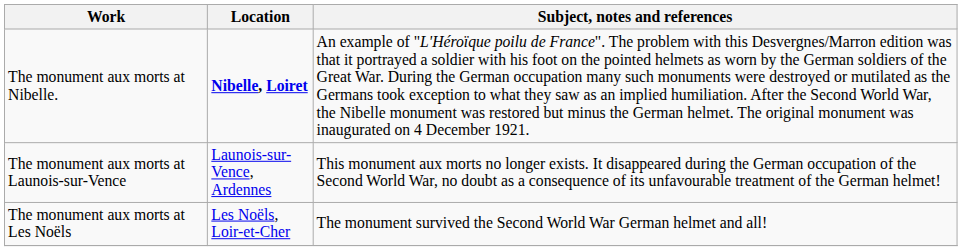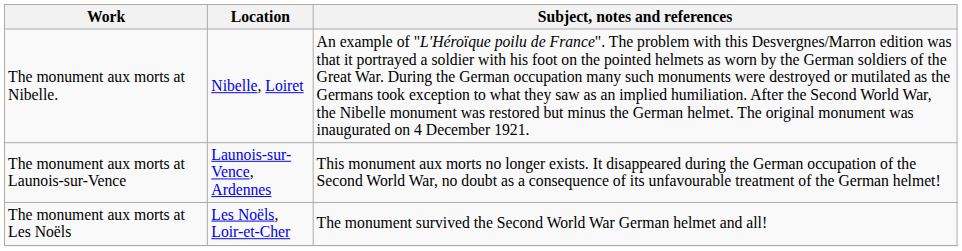The monument aux morts at Nibelle. | Location: bold -> normal
